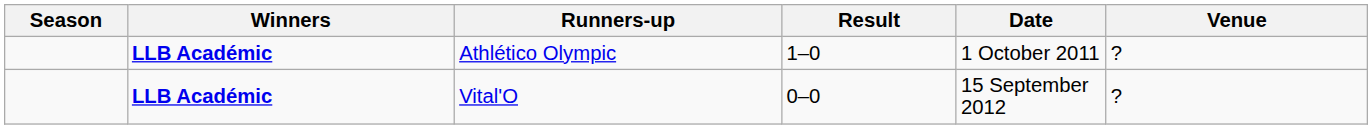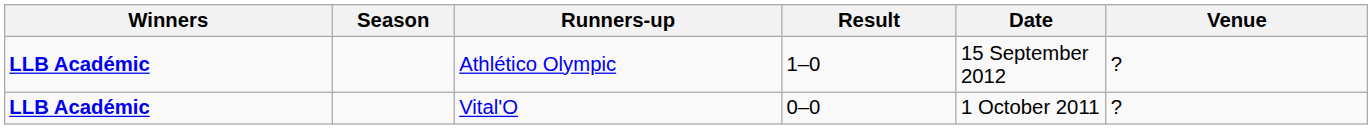columns swapped: Season <-> Winners
Athlético Olympic | Date: 1 October 2011 -> 15 September 2012
Vital'O | Date: 15 September 2012 -> 1 October 2011
